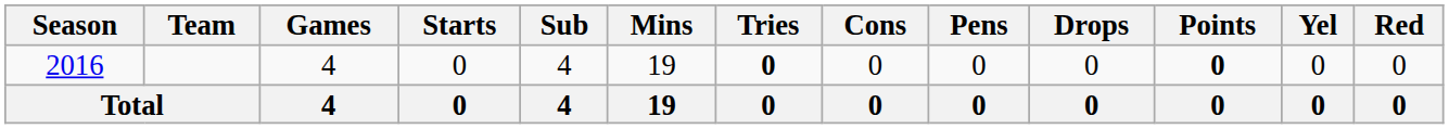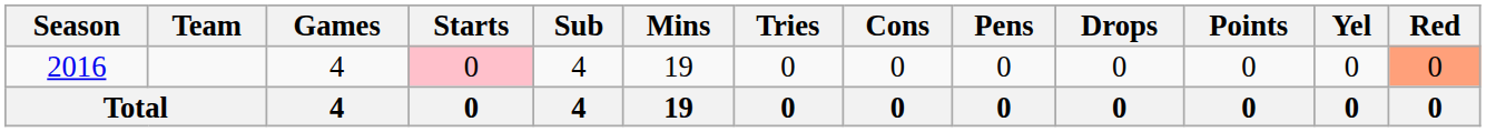2016 | Starts: no background -> pink background
2016 | Tries: bold -> normal
2016 | Points: bold -> normal
2016 | Red: no background -> lightsalmon background
